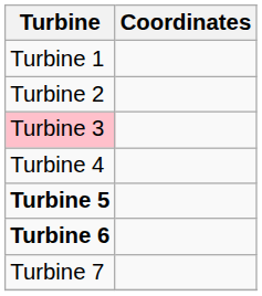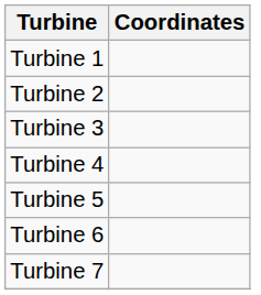Turbine 3 | Turbine: pink background -> no background
Turbine 5 | Turbine: bold -> normal
Turbine 6 | Turbine: bold -> normal
